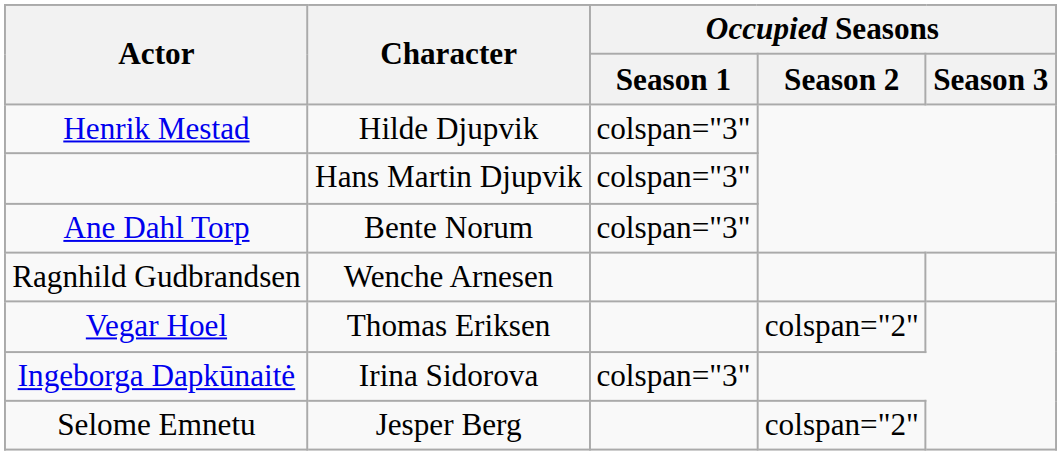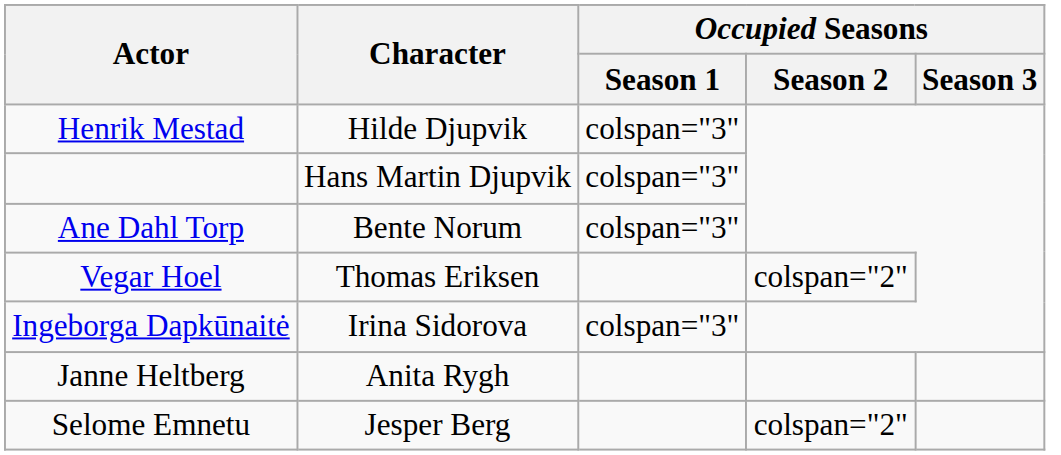- row: Ragnhild Gudbrandsen | Wenche Arnesen
+ row: Janne Heltberg | Anita Rygh
